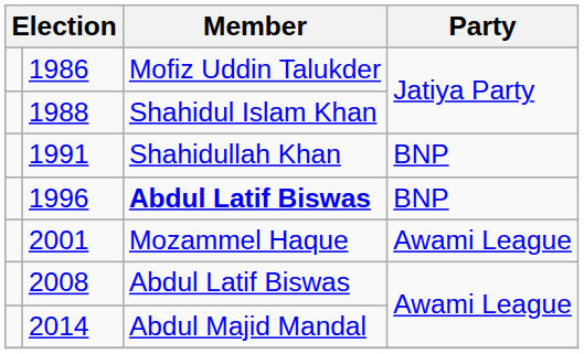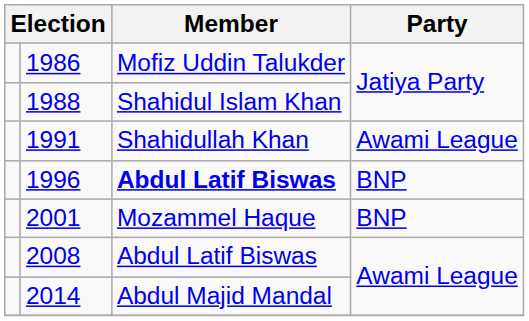1991 | Party: BNP -> Awami League
2001 | Party: Awami League -> BNP
